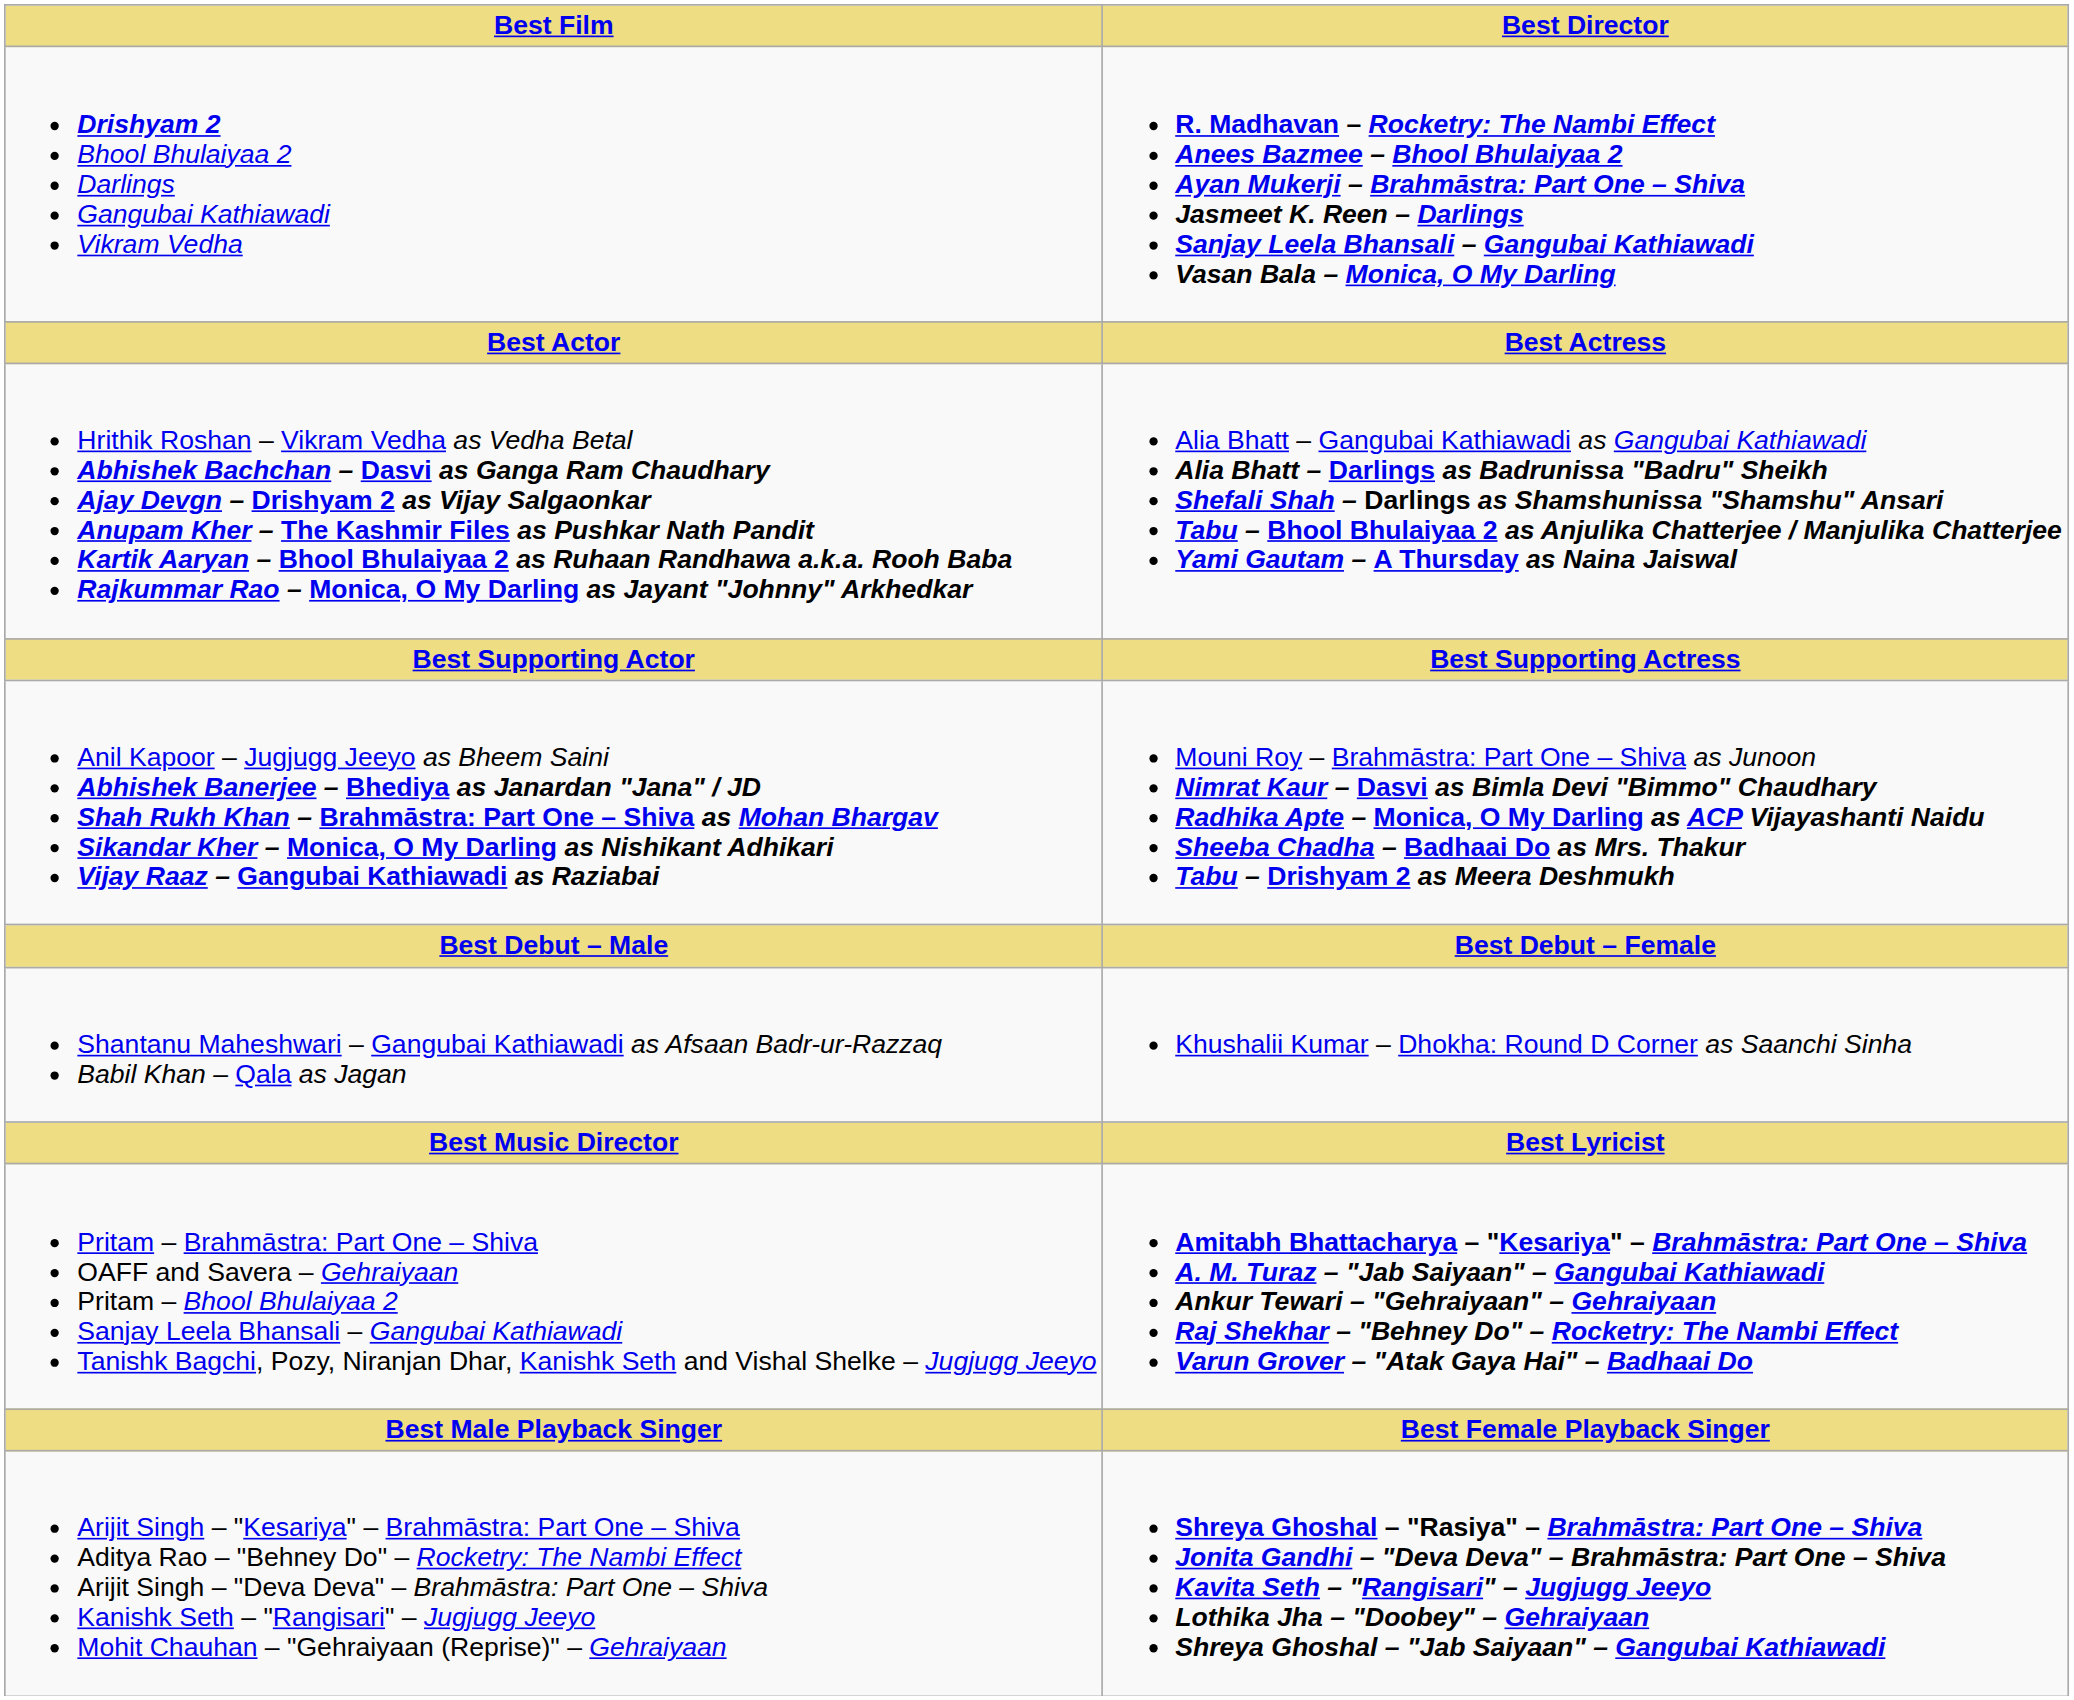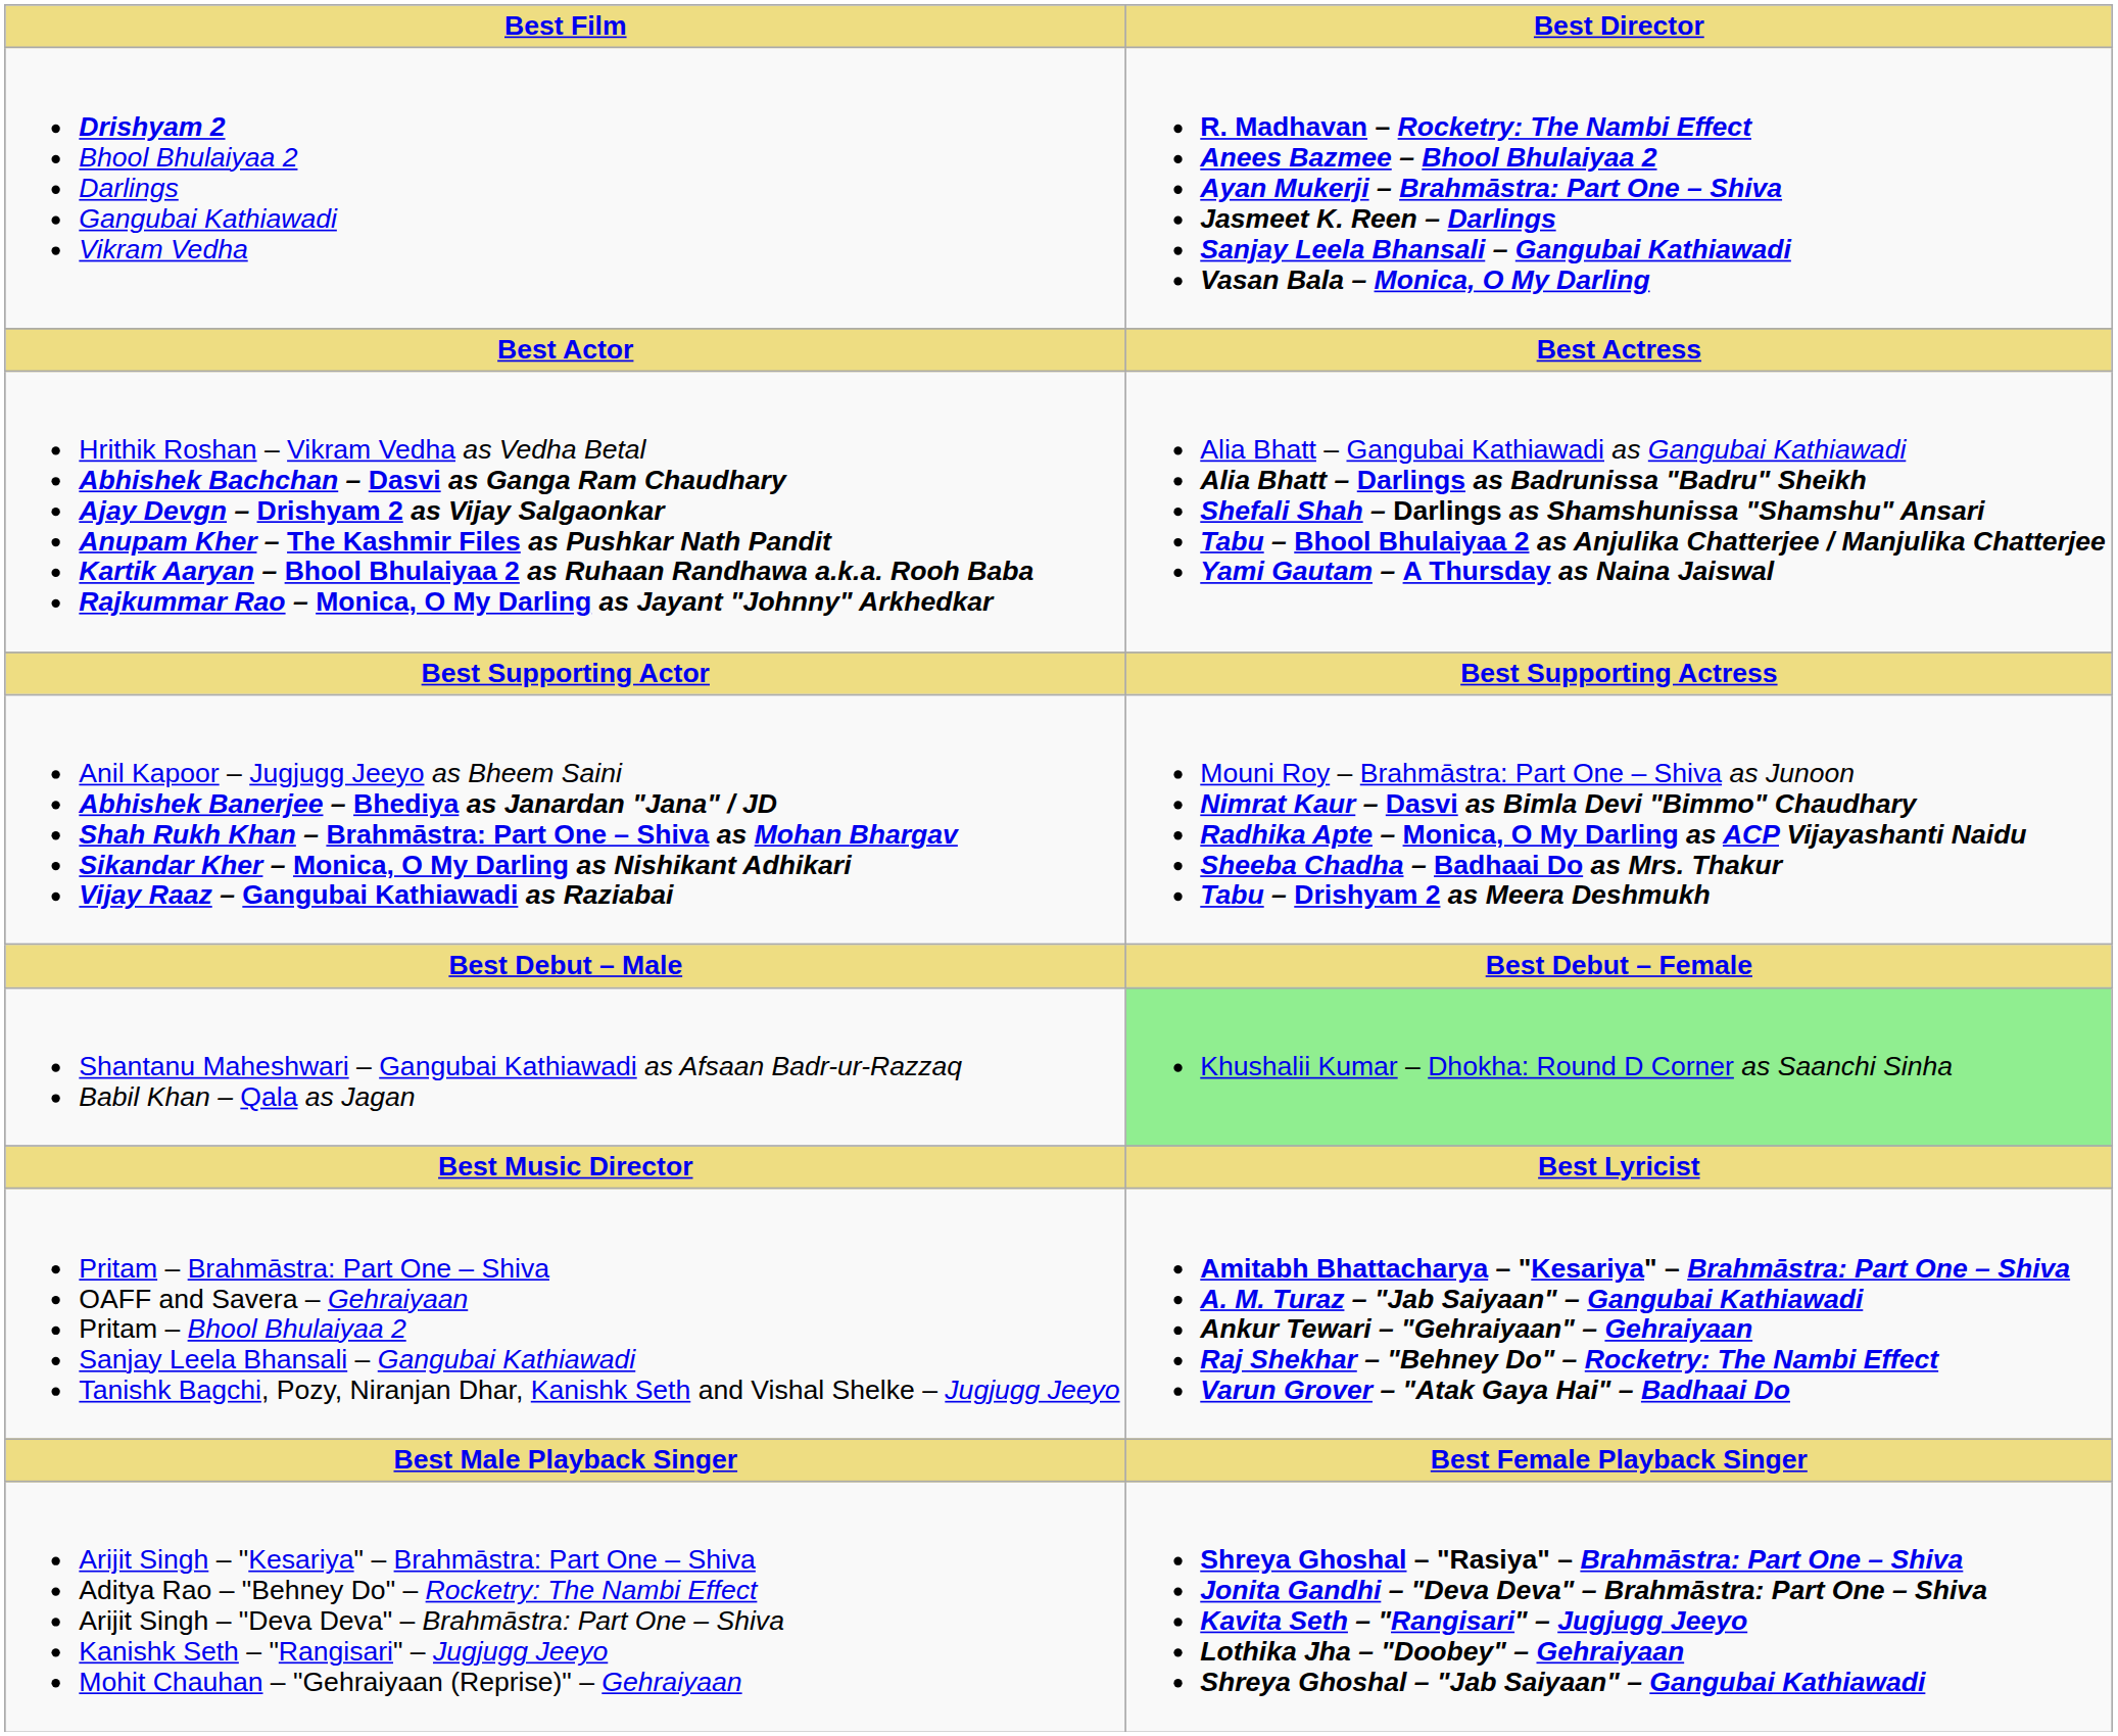row 8 | Best Director: no background -> lightgreen background
